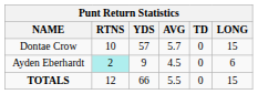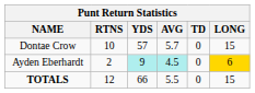Ayden Eberhardt | RTNS: paleturquoise background -> no background
Ayden Eberhardt | YDS: no background -> paleturquoise background
Ayden Eberhardt | AVG: no background -> paleturquoise background
Ayden Eberhardt | LONG: no background -> gold background
